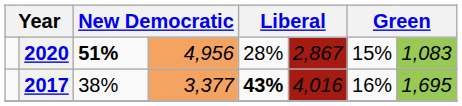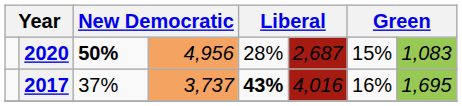2020 | column 3: 51% -> 50%
2020 | column 6: 2,867 -> 2,687
2017 | column 3: 38% -> 37%
2017 | column 4: 3,377 -> 3,737
